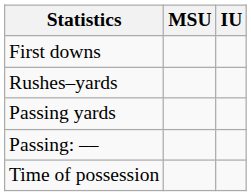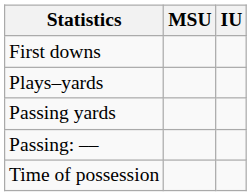+ row: Plays–yards
- row: Rushes–yards
